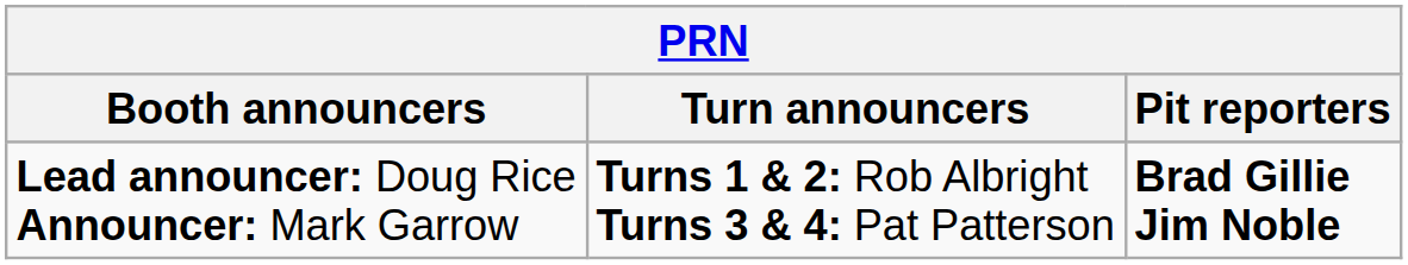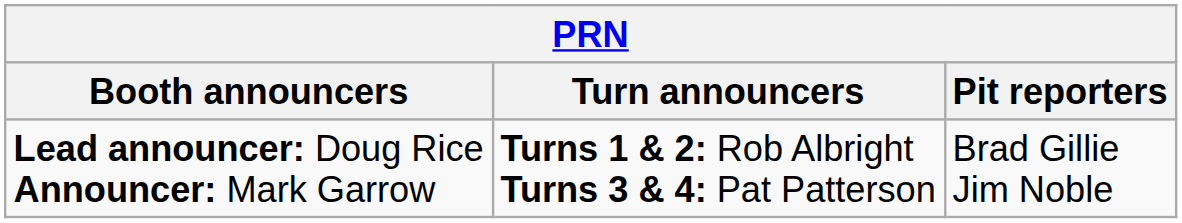Lead announcer: Doug Rice Announcer: Mark Garrow | Pit reporters: bold -> normal
